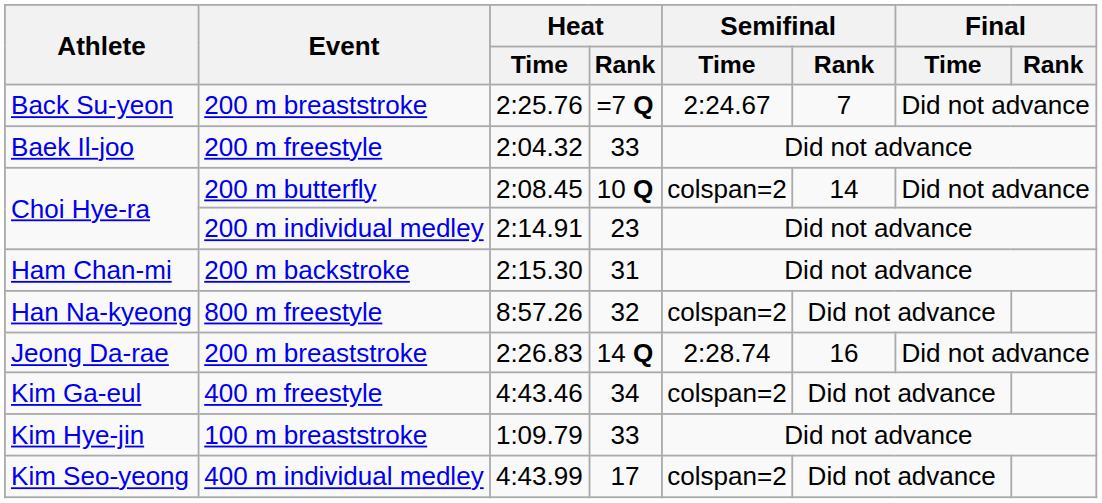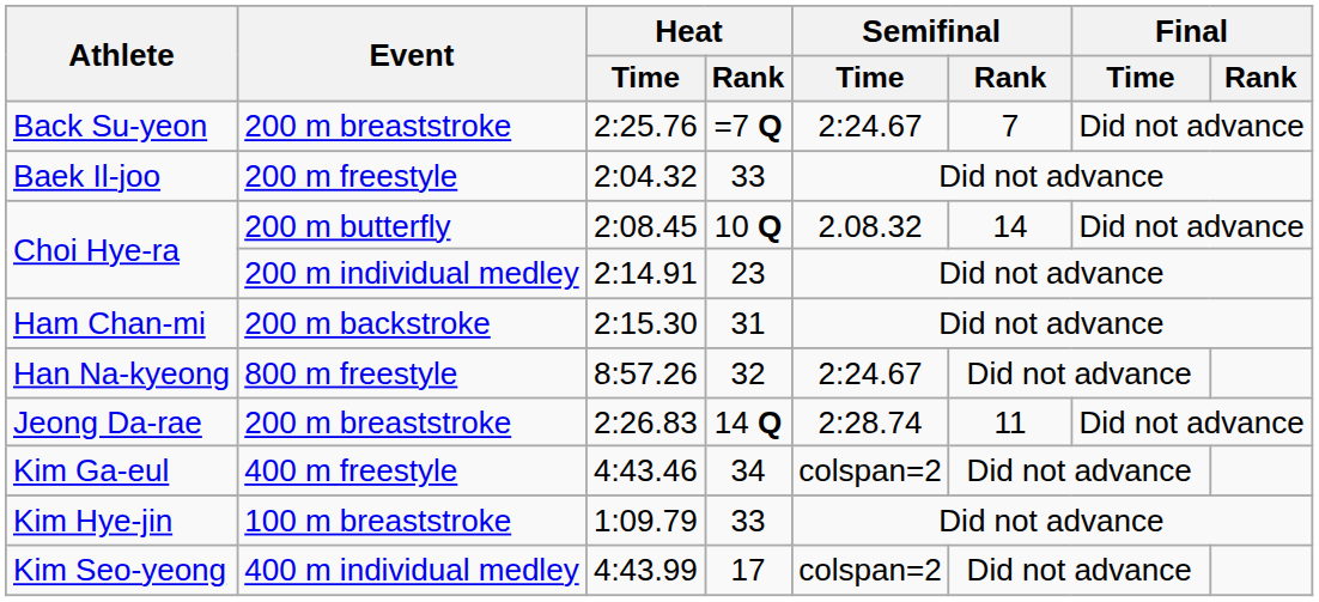Choi Hye-ra / 200 m butterfly | Semifinal / Time: colspan=2 -> 2.08.32
Han Na-kyeong | Semifinal / Time: colspan=2 -> 2:24.67
Jeong Da-rae | Semifinal / Rank: 16 -> 11
